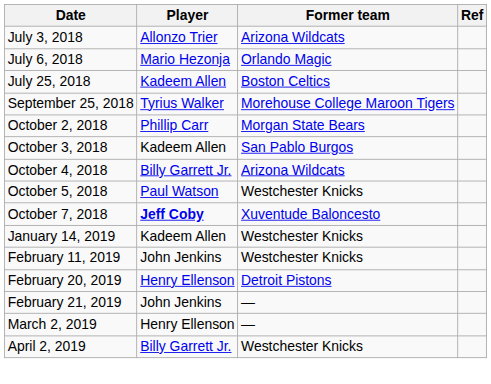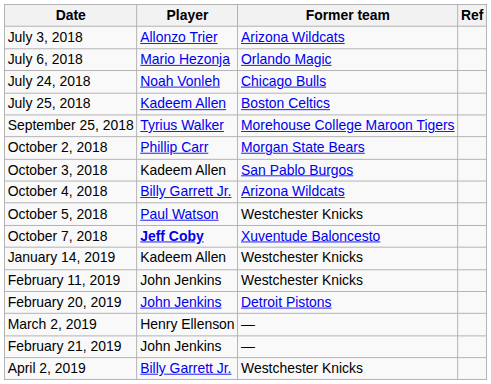+ row: July 24, 2018 | Noah Vonleh | Chicago Bulls
February 20, 2019 | Player: Henry Ellenson -> John Jenkins
rows swapped: February 21, 2019 <-> March 2, 2019
